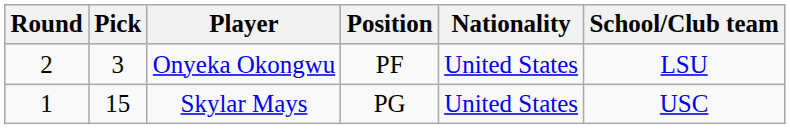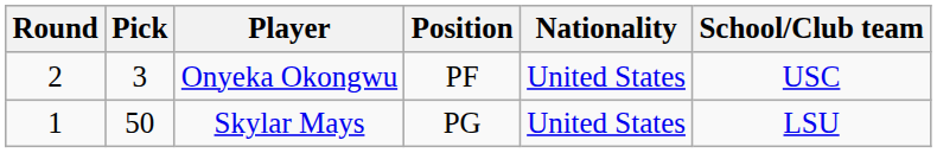Onyeka Okongwu | School/Club team: LSU -> USC
Skylar Mays | Pick: 15 -> 50
Skylar Mays | School/Club team: USC -> LSU
